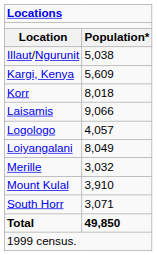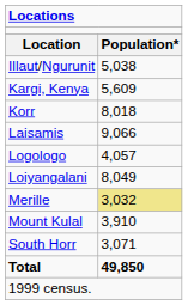Merille | column 2: no background -> khaki background
